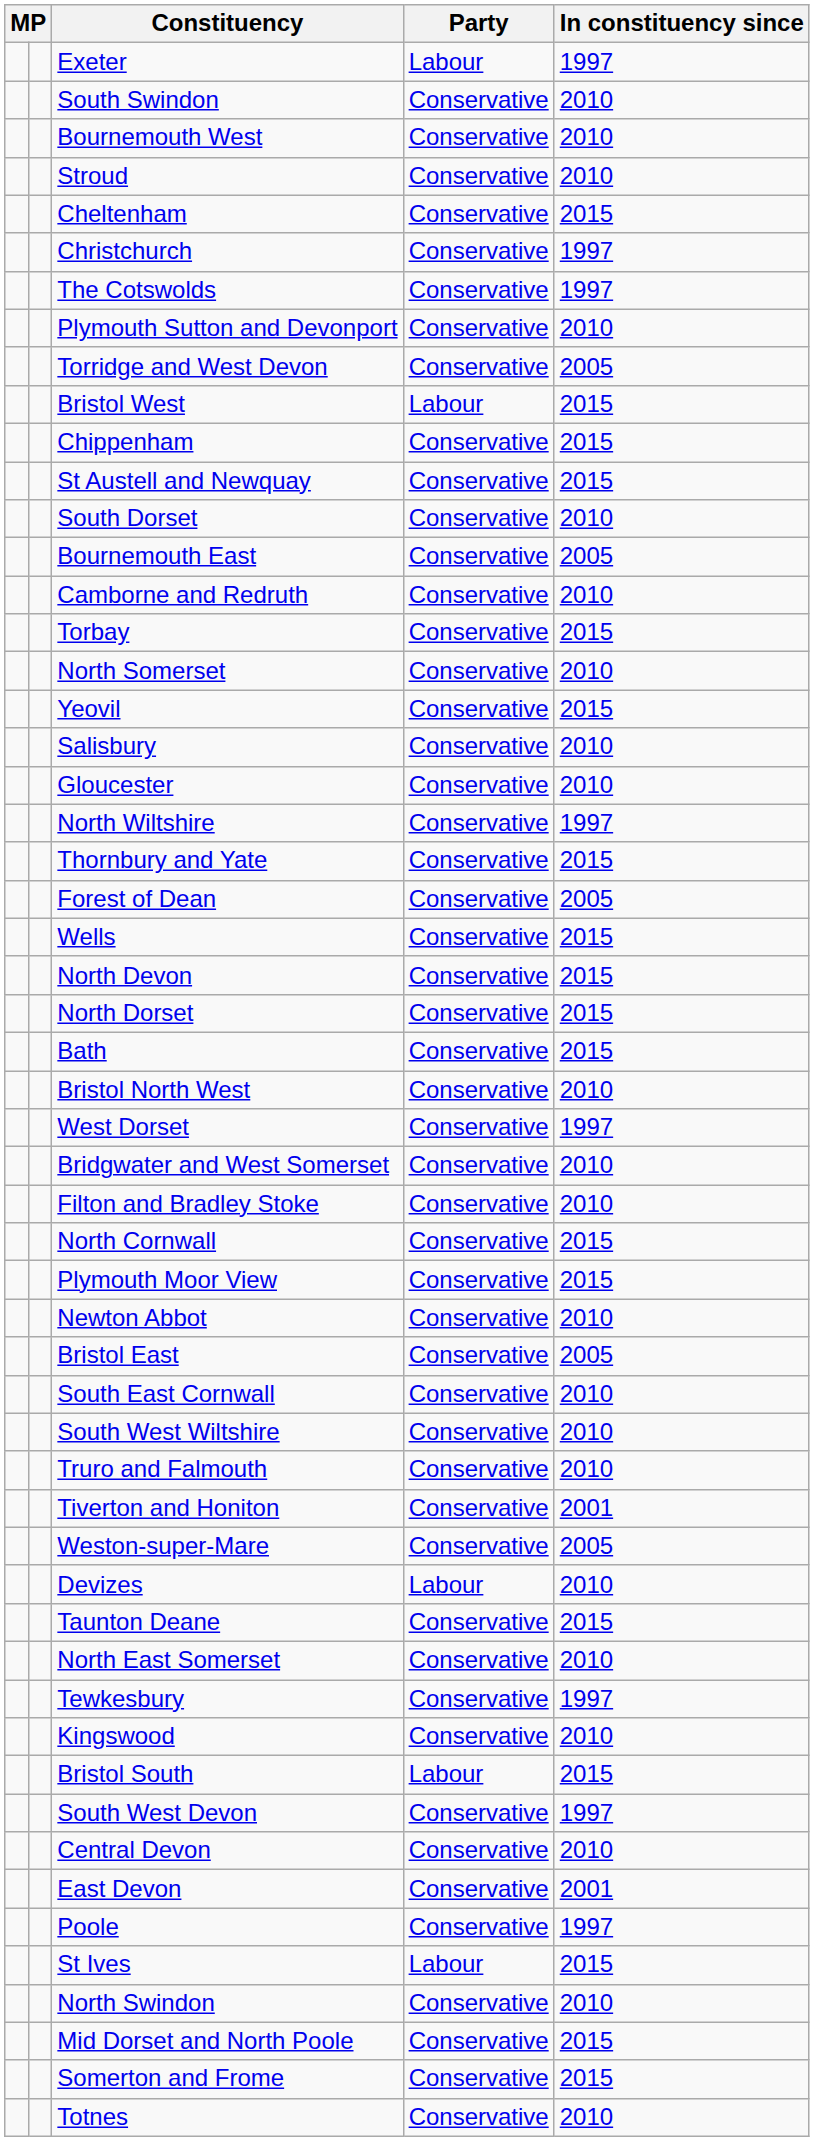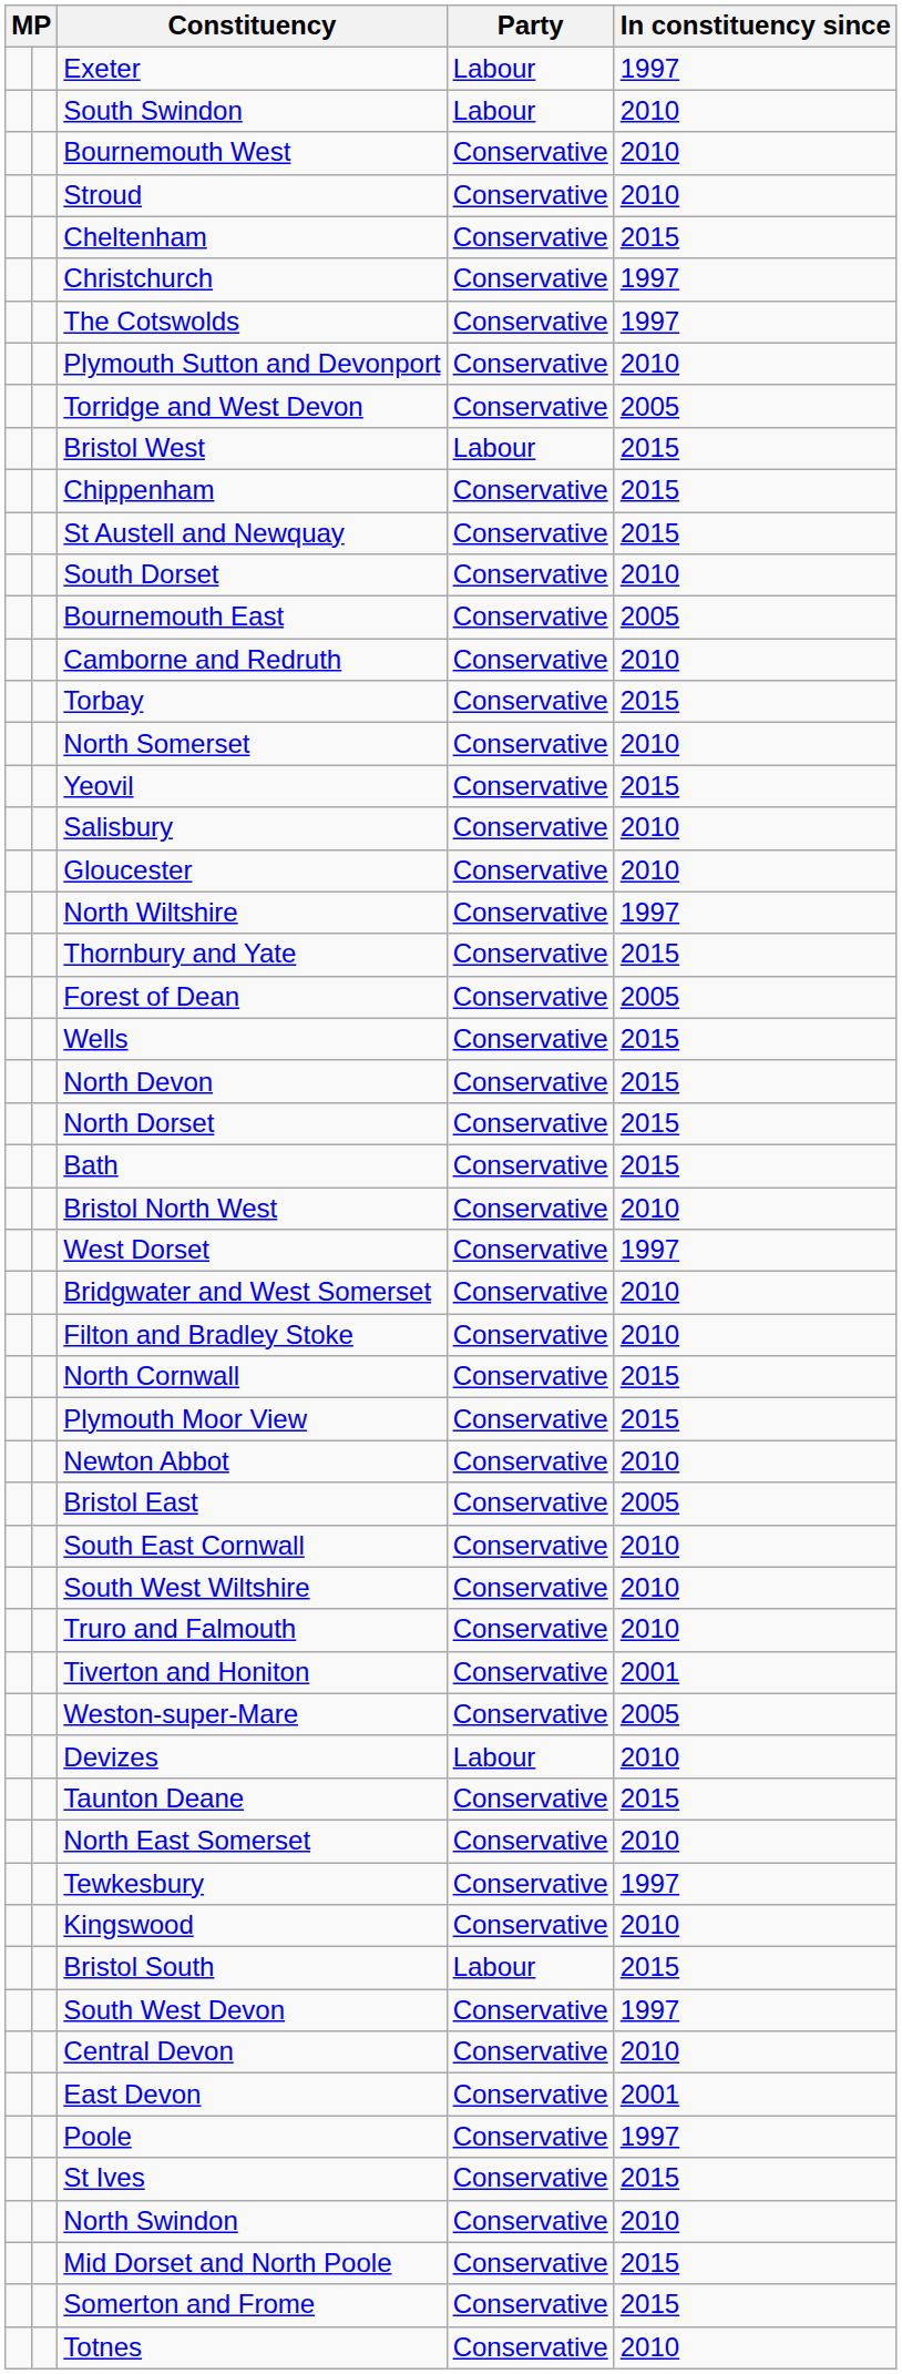South Swindon | Party: Conservative -> Labour
St Ives | Party: Labour -> Conservative
